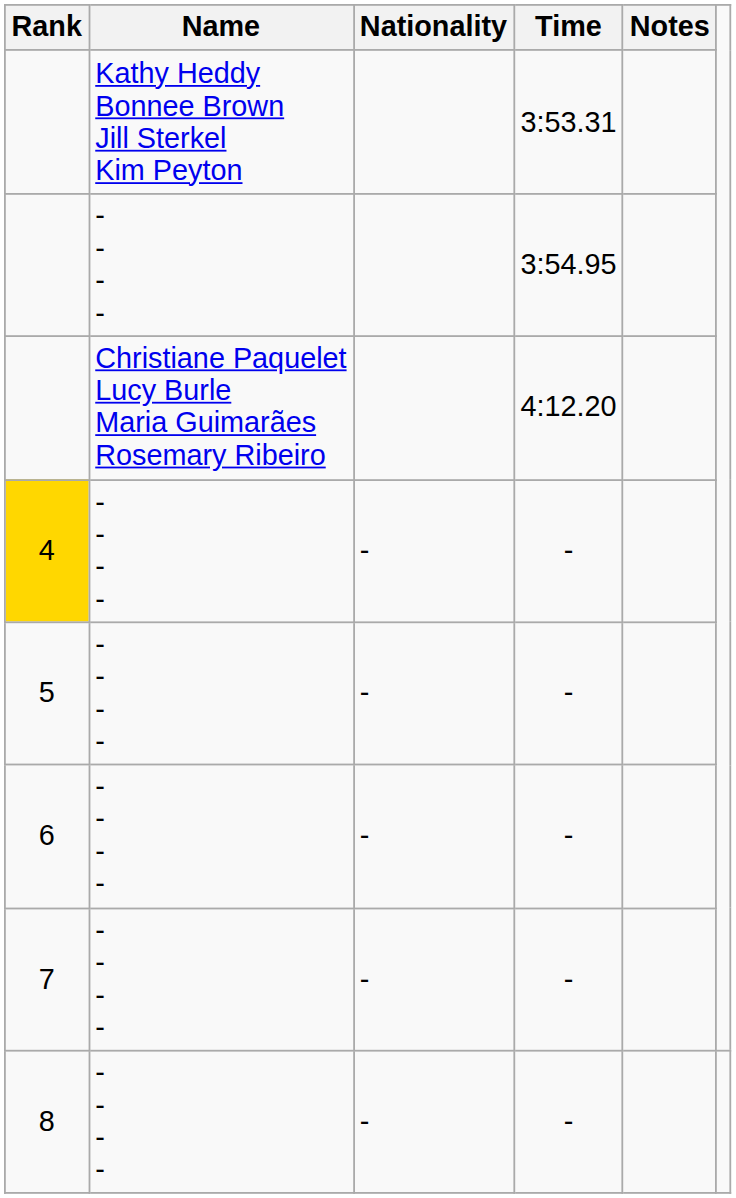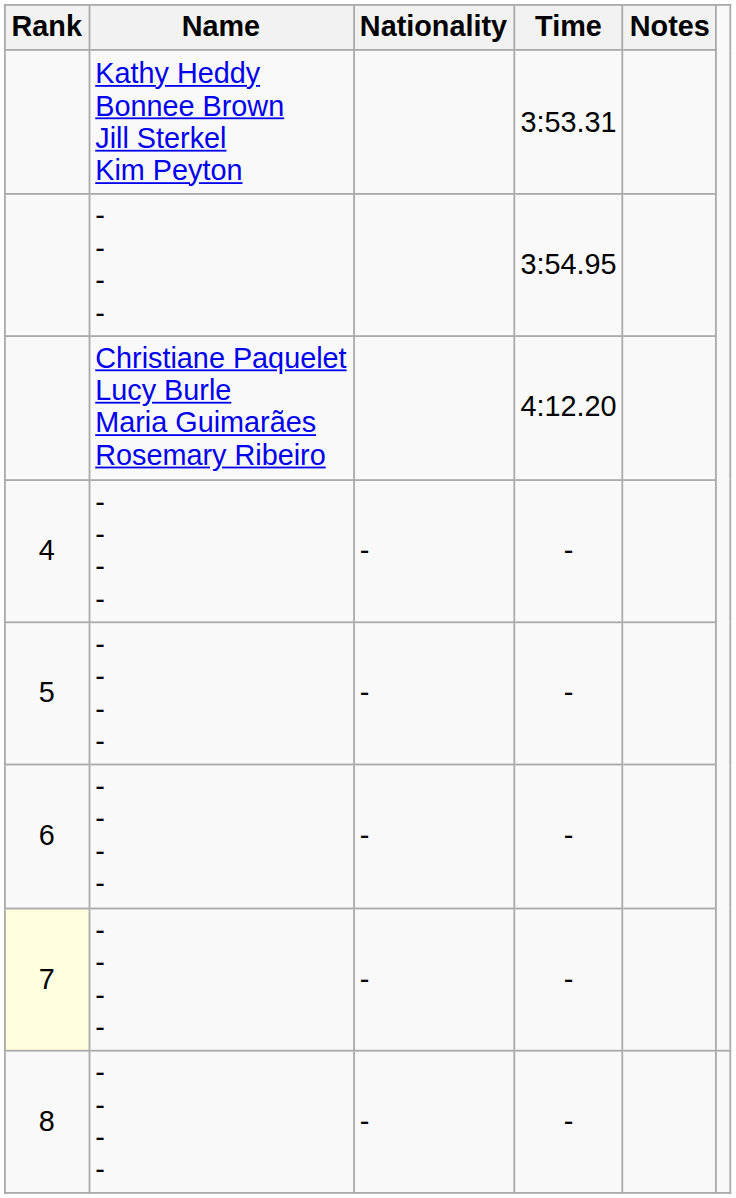4 | Rank: gold background -> no background
7 | Rank: no background -> lightyellow background
